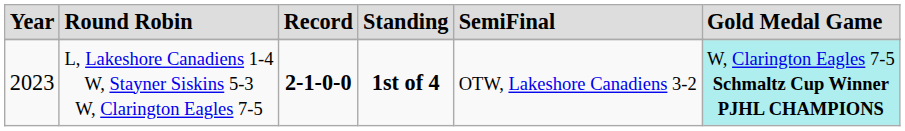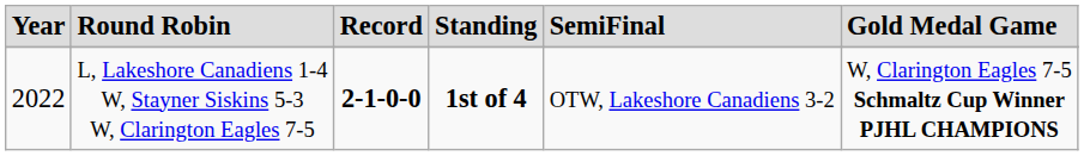row 2 | column 1: 2023 -> 2022
row 2 | column 6: paleturquoise background -> no background
